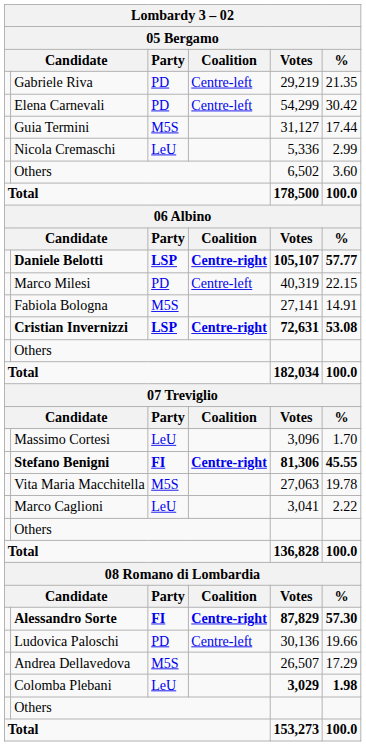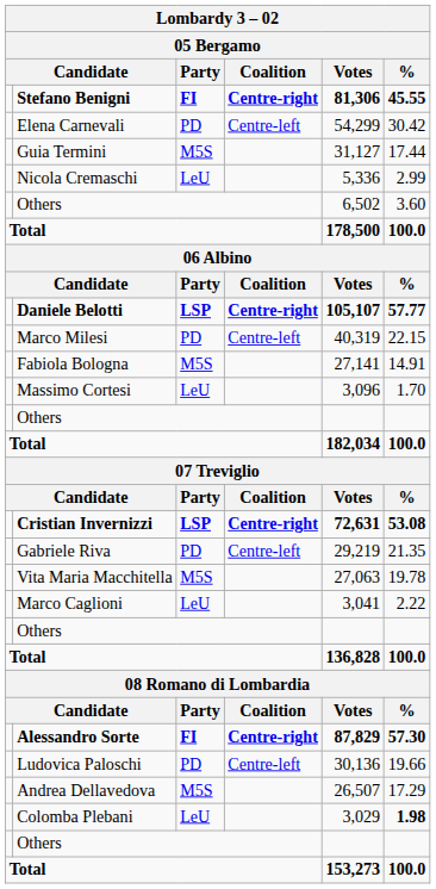rows swapped: Stefano Benigni <-> Gabriele Riva
rows swapped: Massimo Cortesi <-> Cristian Invernizzi
Colomba Plebani | Votes: bold -> normal
